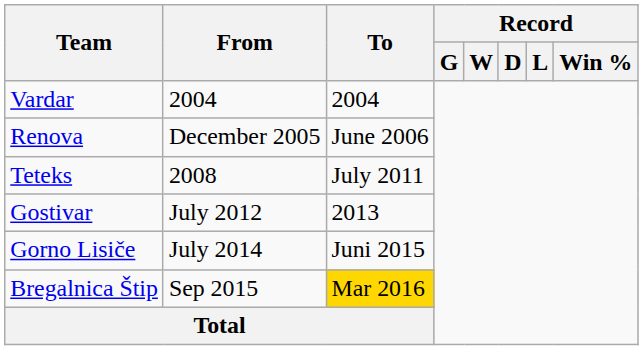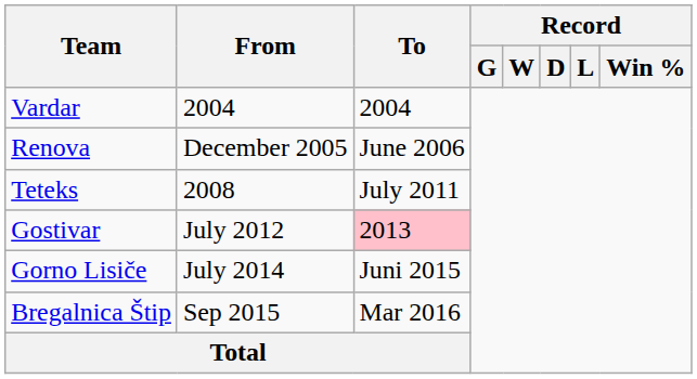Gostivar | To: no background -> pink background
Bregalnica Štip | To: gold background -> no background
